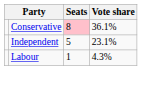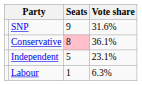+ row: SNP | 9 | 31.6%
Labour | Vote share: 4.3% -> 6.3%
